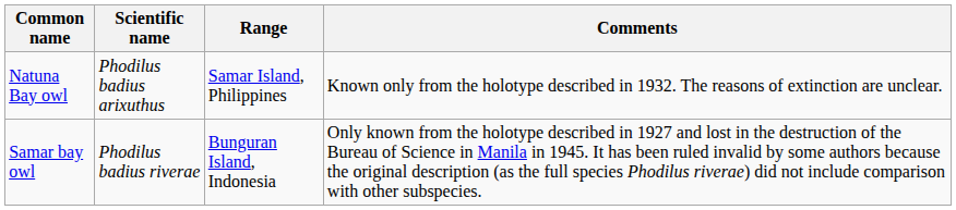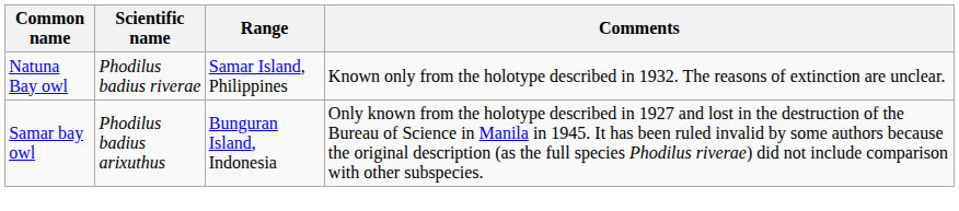Natuna Bay owl | Scientific name: Phodilus badius arixuthus -> Phodilus badius riverae
Samar bay owl | Scientific name: Phodilus badius riverae -> Phodilus badius arixuthus
